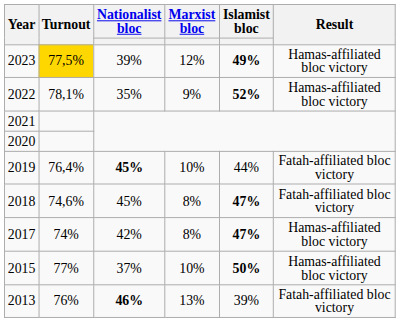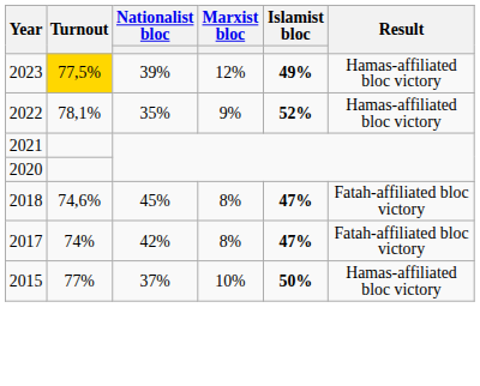- row: 2019 | 76,4% | 45% | 10% | 44% | Fatah-affiliated bloc victory
2017 | Result: Hamas-affiliated bloc victory -> Fatah-affiliated bloc victory
- row: 2013 | 76% | 46% | 13% | 39% | Fatah-affiliated bloc victory
